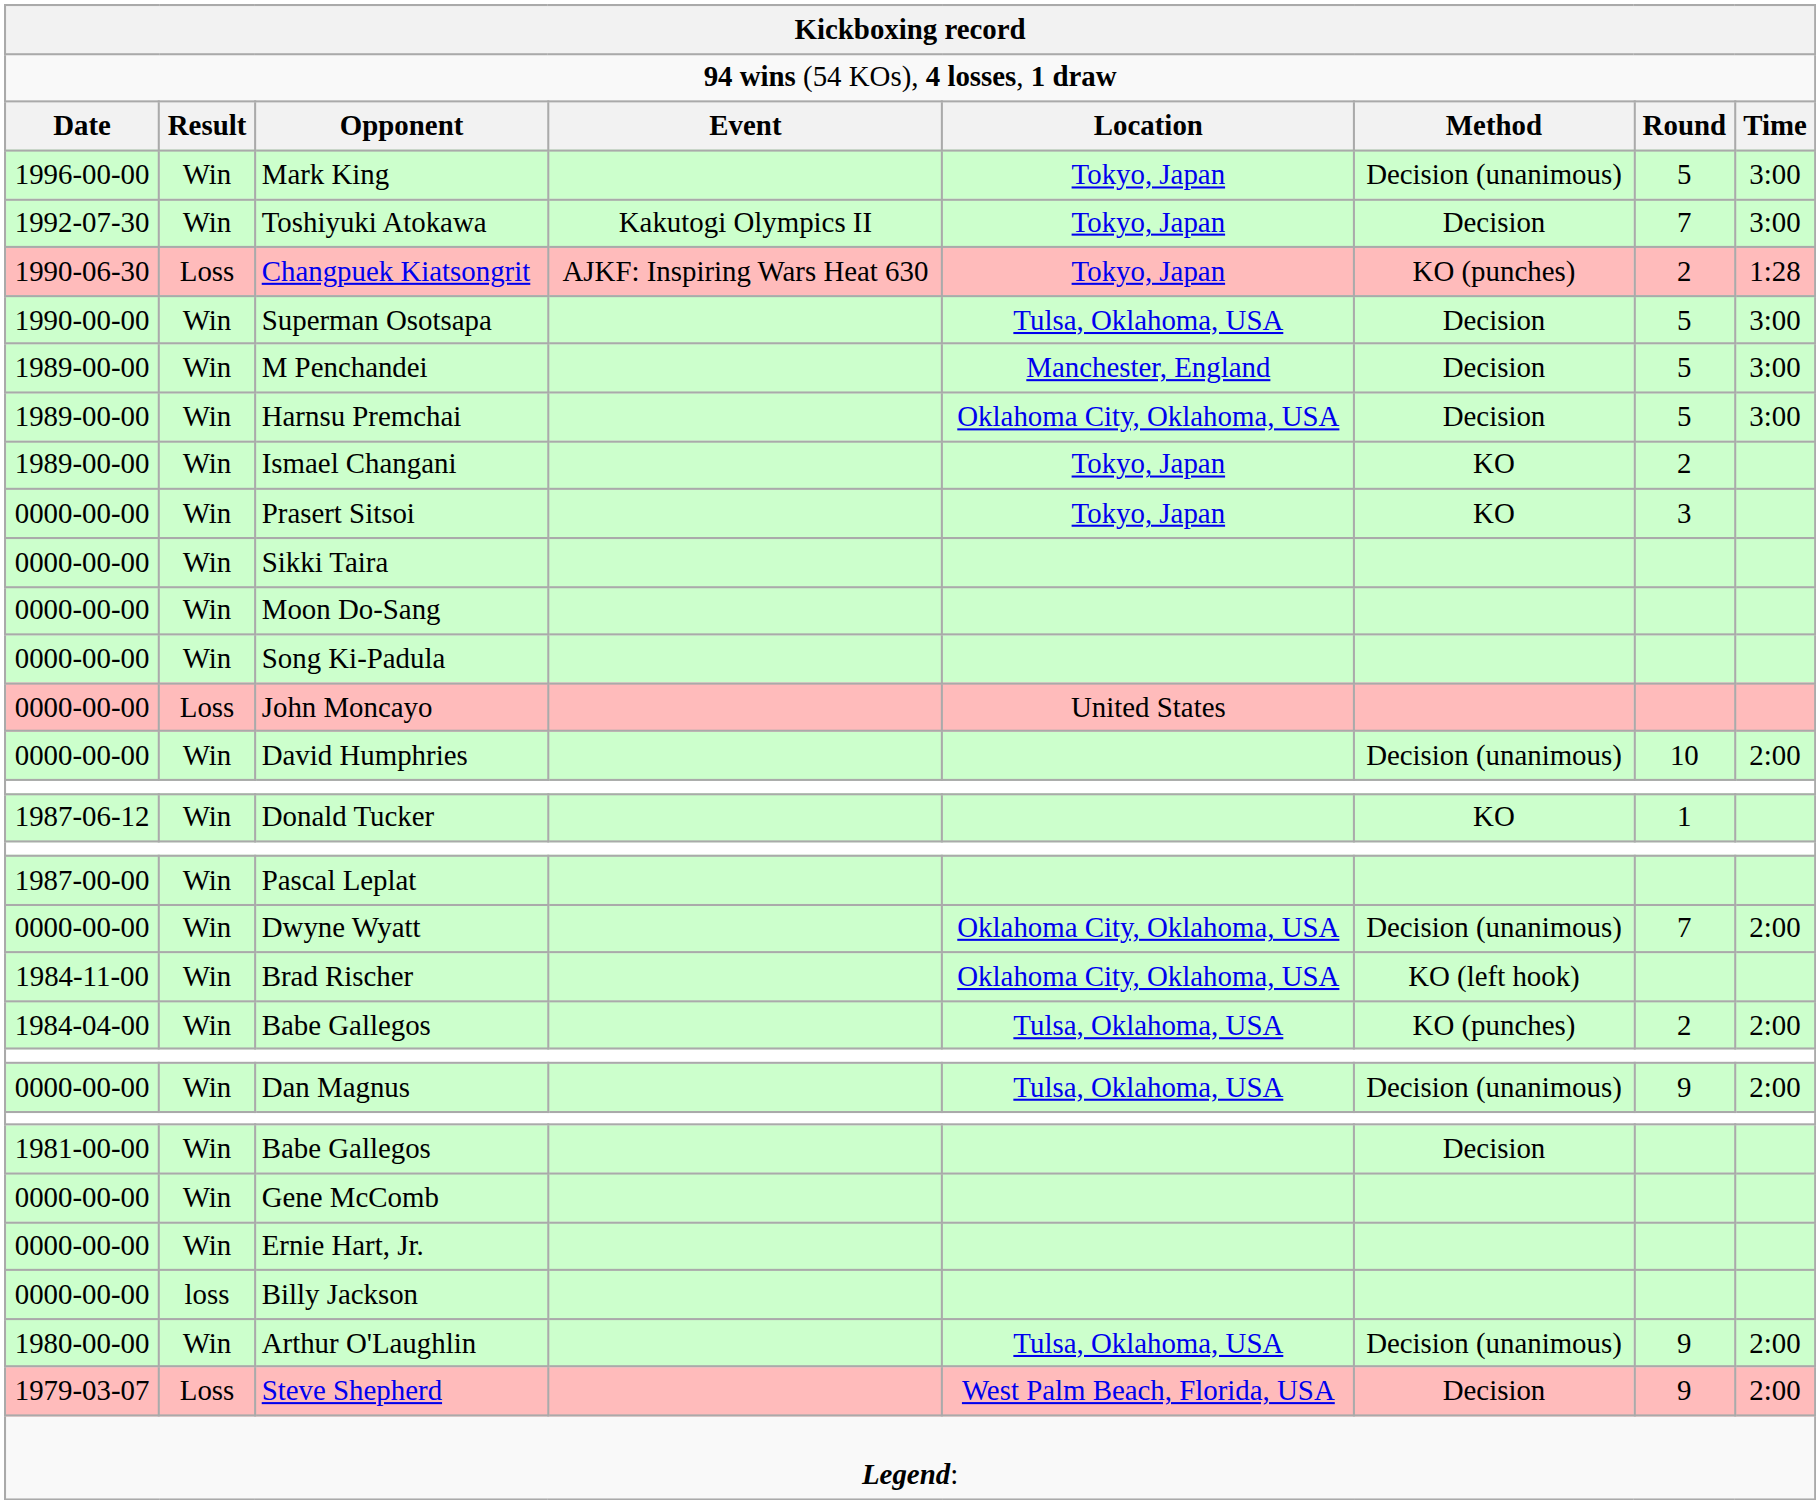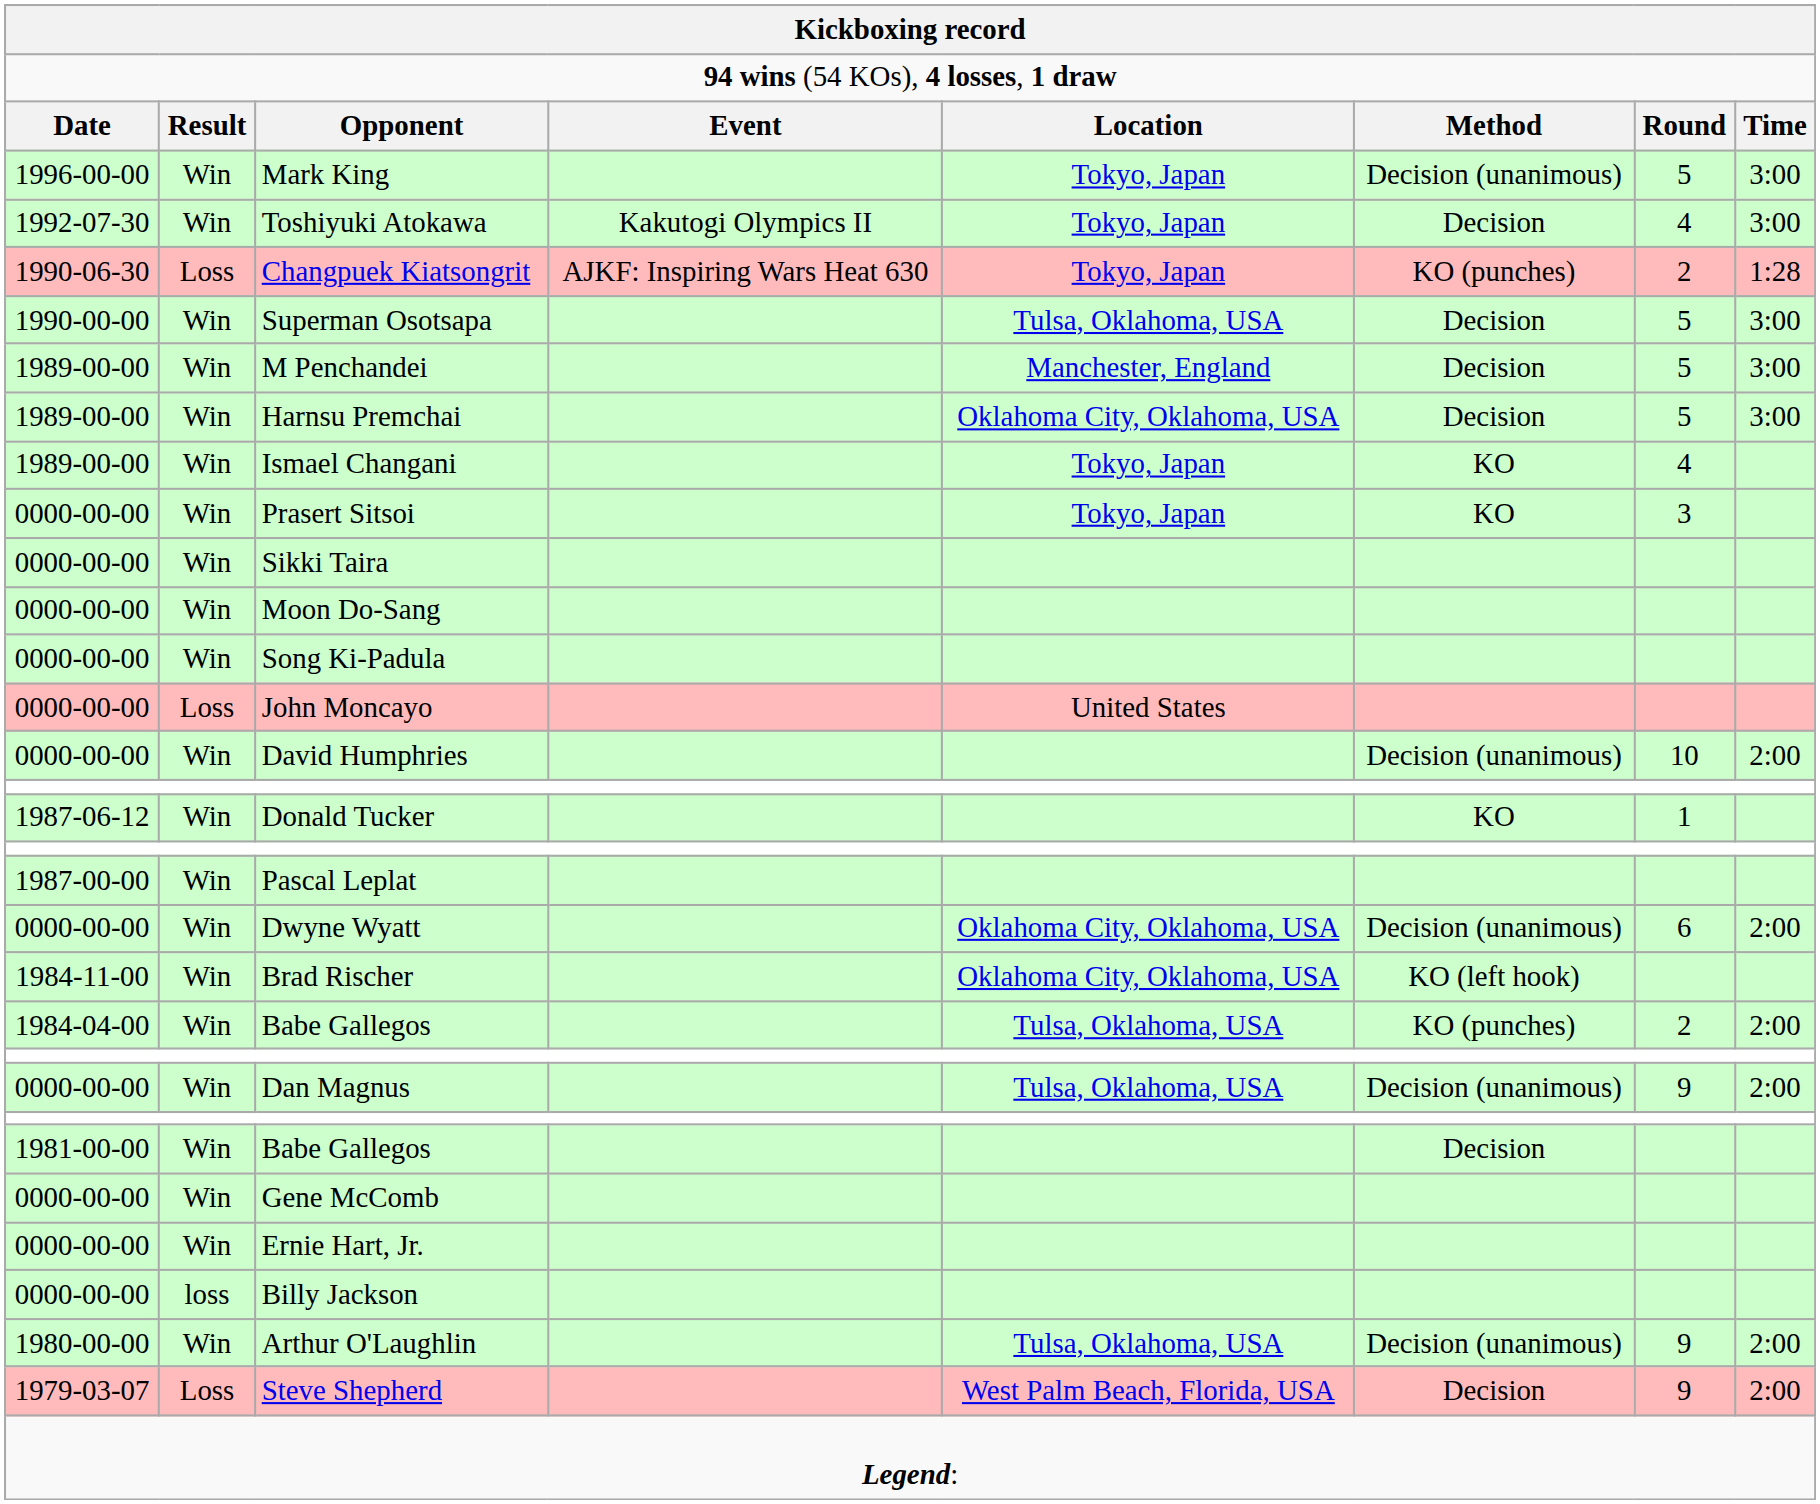Toshiyuki Atokawa | column 7: 7 -> 4
Ismael Changani | column 7: 2 -> 4
Dwyne Wyatt | column 7: 7 -> 6
